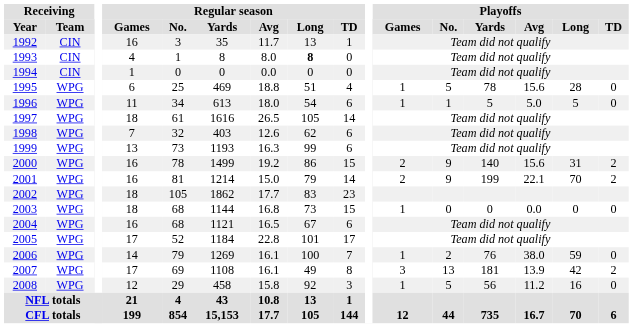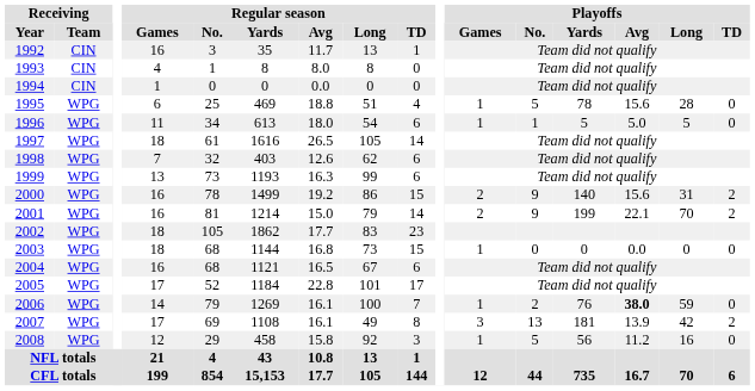1993 | Regular season / Long: bold -> normal
2006 | Playoffs / Avg: normal -> bold
